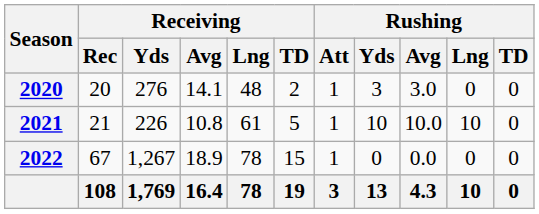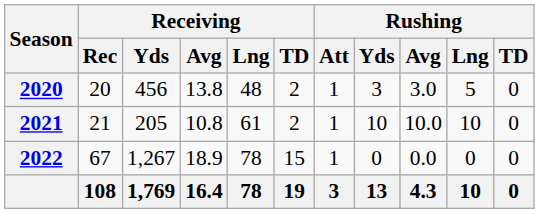2020 | Receiving / Yds: 276 -> 456
2020 | Receiving / Avg: 14.1 -> 13.8
2020 | Rushing / Lng: 0 -> 5
2021 | Receiving / Yds: 226 -> 205
2021 | Receiving / TD: 5 -> 2
